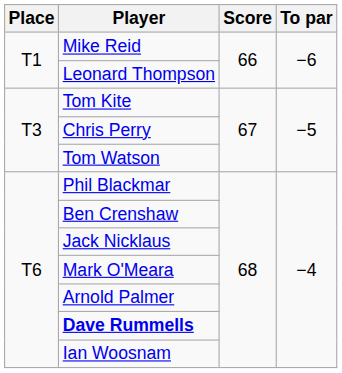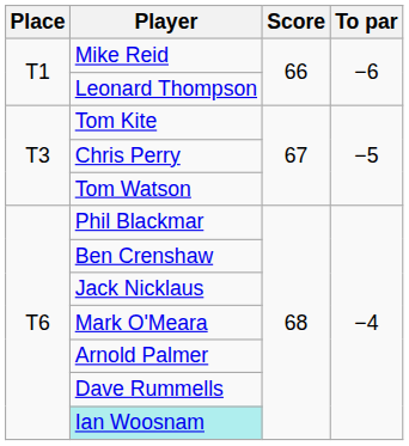Dave Rummells | Player: bold -> normal
Ian Woosnam | Player: no background -> paleturquoise background
